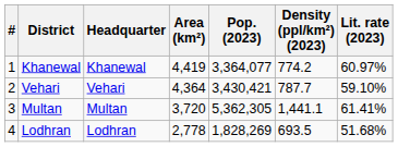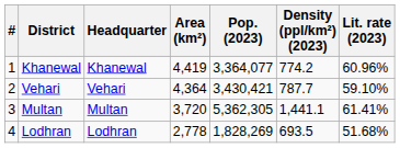row 2 | Lit. rate (2023): 60.97% -> 60.96%
